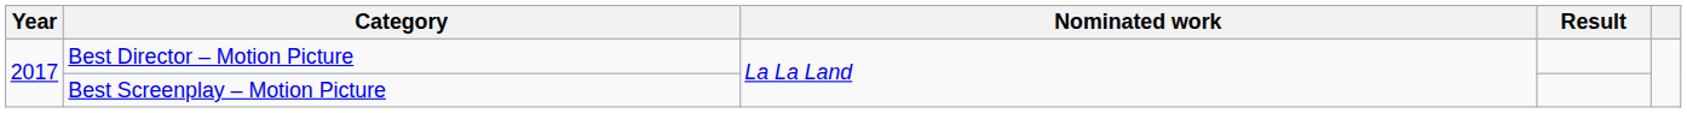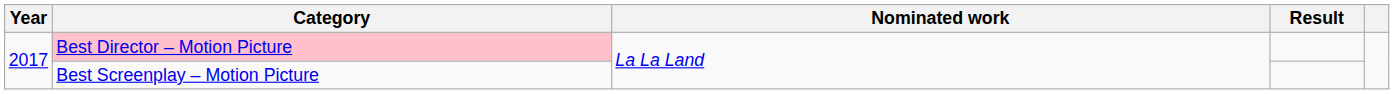Best Director – Motion Picture | Category: no background -> pink background
